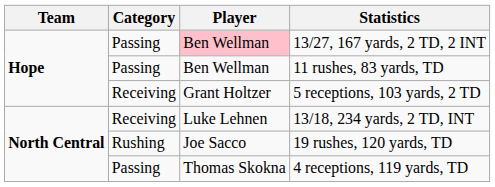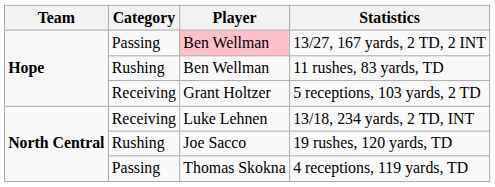11 rushes, 83 yards, TD | Category: Passing -> Rushing
